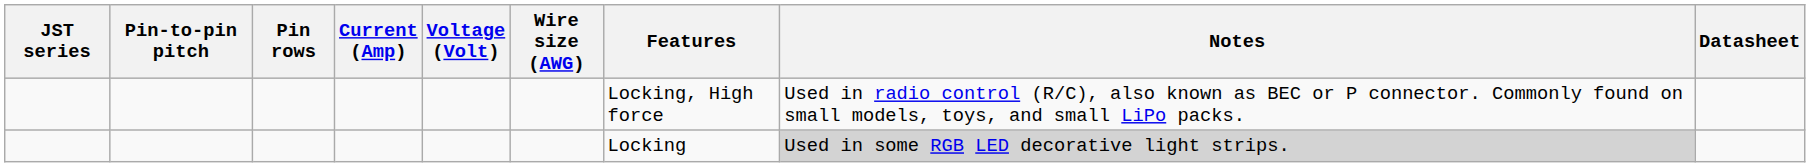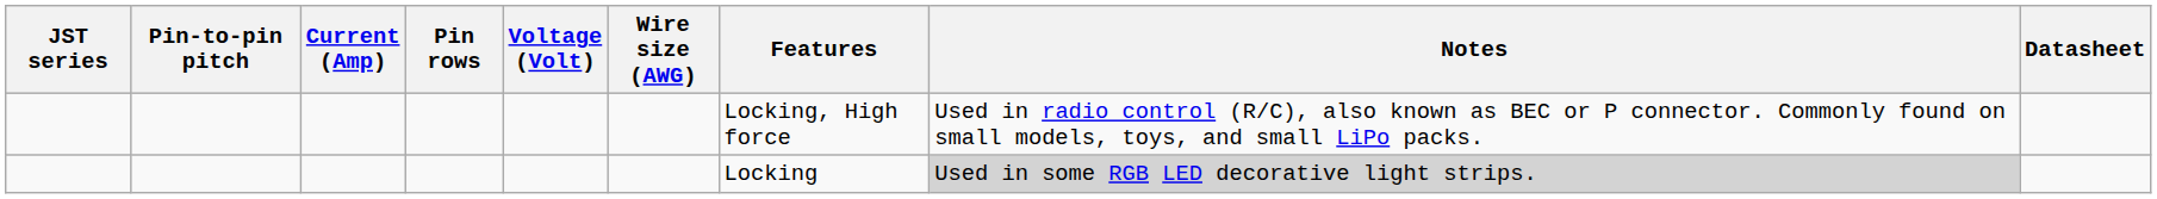columns swapped: Pin rows <-> Current (Amp)
